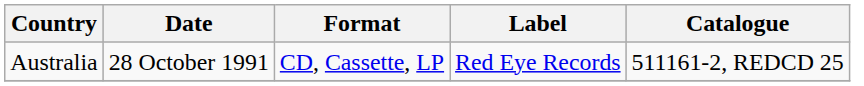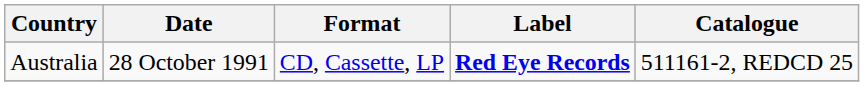Australia | Label: normal -> bold
